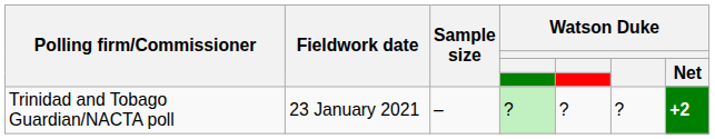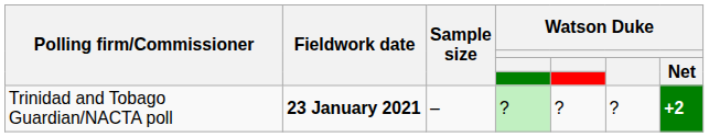Trinidad and Tobago Guardian/NACTA poll | Fieldwork date: normal -> bold
